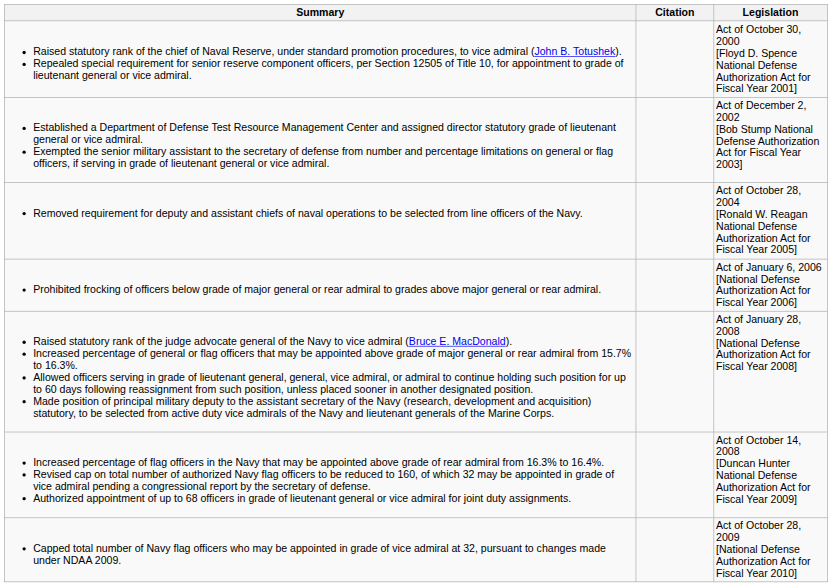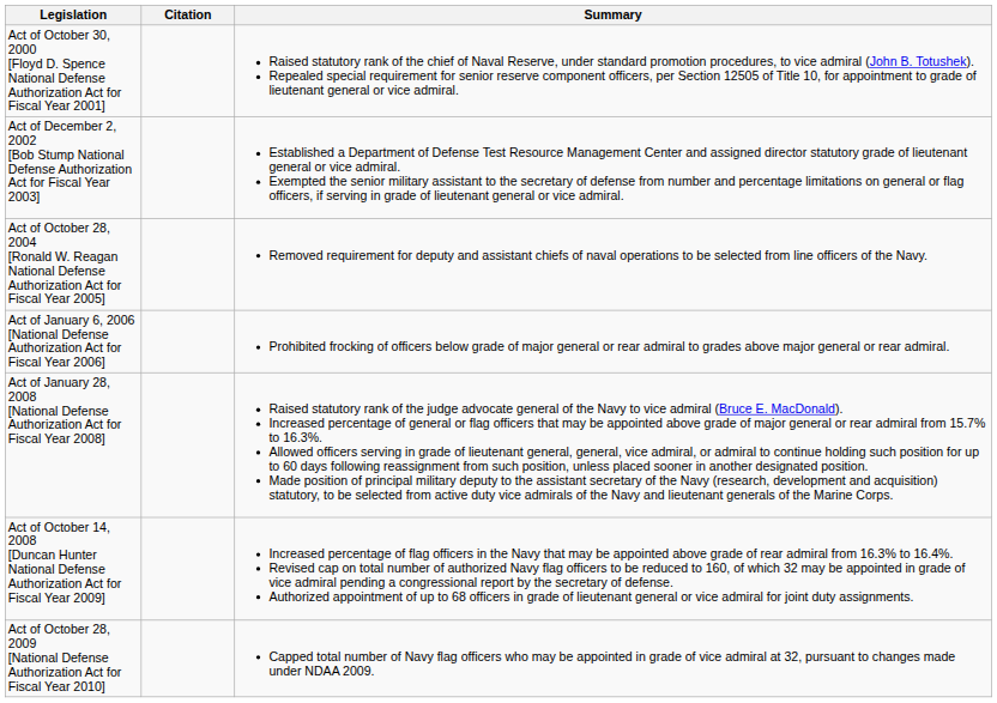columns swapped: Legislation <-> Summary
